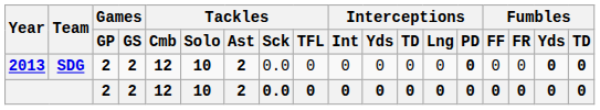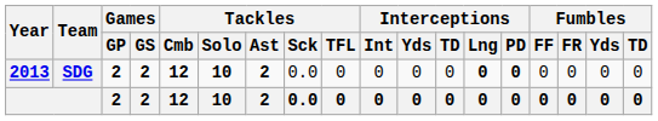SDG | Interceptions / Lng: normal -> bold
SDG | Fumbles / Yds: bold -> normal
SDG | Fumbles / TD: bold -> normal
